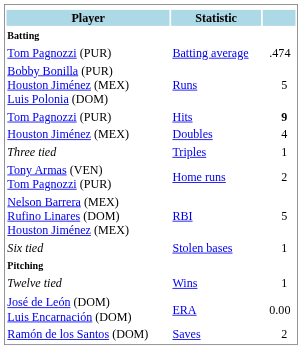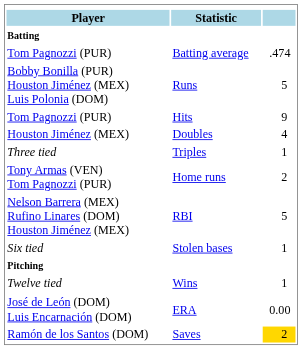Tom Pagnozzi (PUR) / Hits | column 3: bold -> normal
Ramón de los Santos (DOM) | column 3: no background -> gold background
